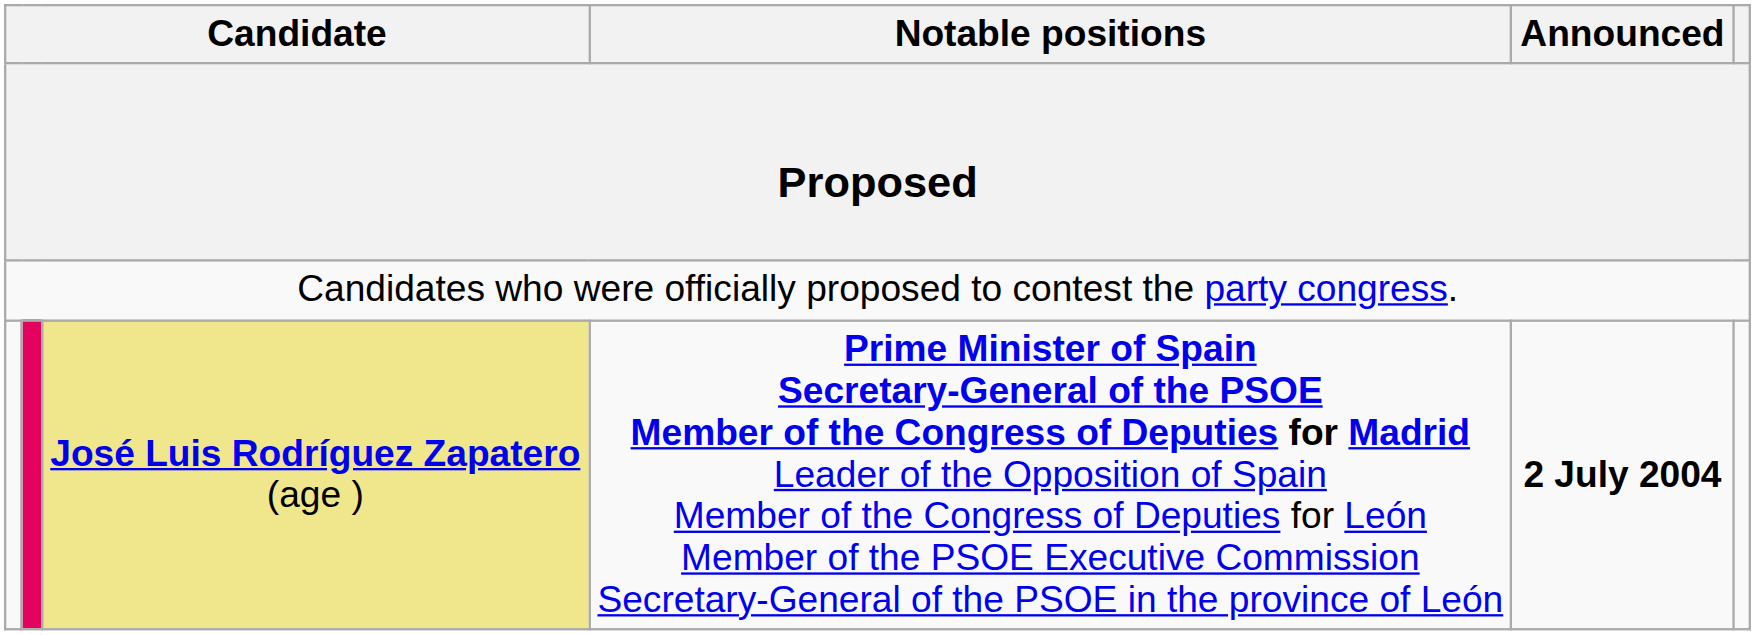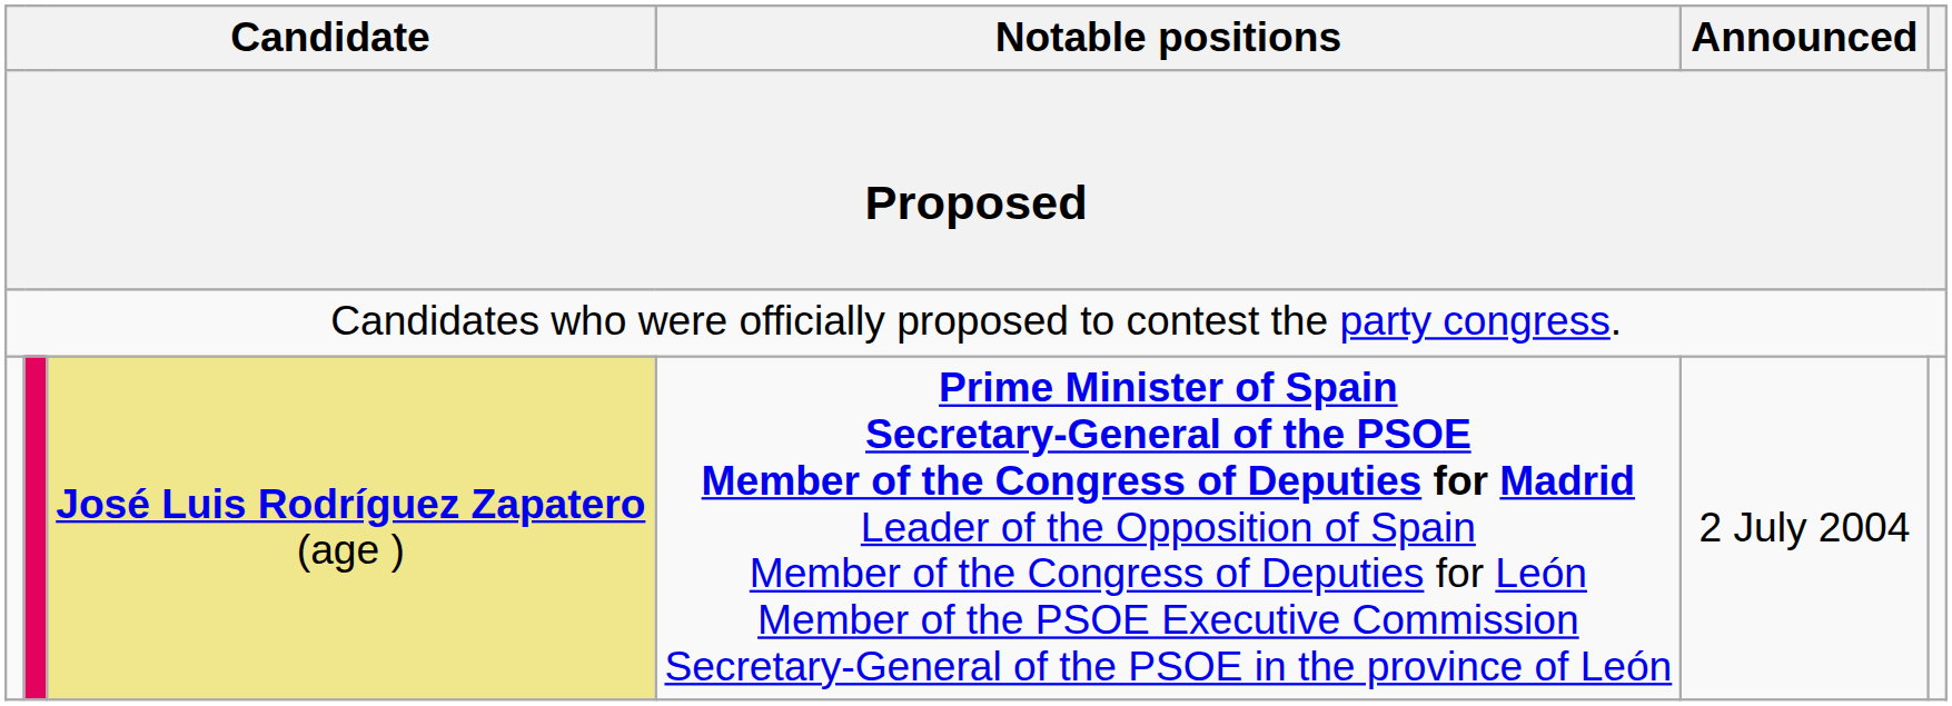row 4 | Announced: bold -> normal
